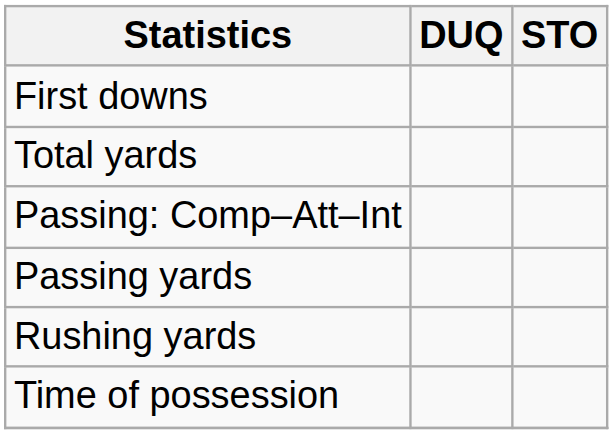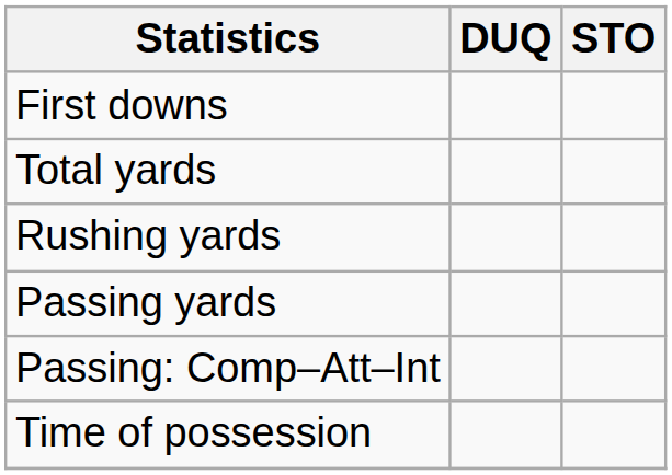rows swapped: Rushing yards <-> Passing: Comp–Att–Int
